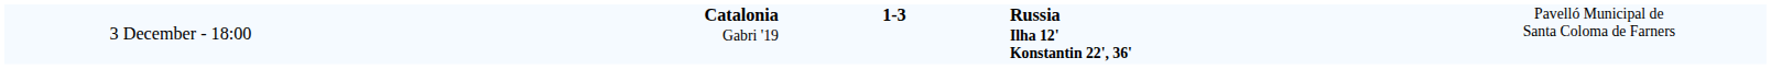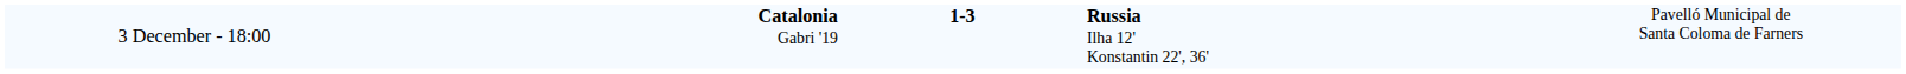Gabri '19 | column 4: bold -> normal
